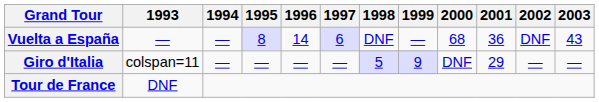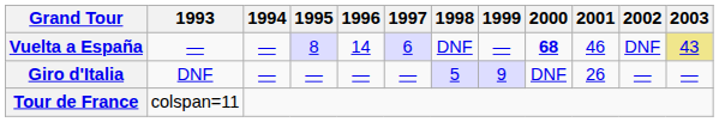Vuelta a España | 2000: normal -> bold
Vuelta a España | 2001: 36 -> 46
Vuelta a España | 2003: no background -> khaki background
Giro d'Italia | 1993: colspan=11 -> DNF
Giro d'Italia | 2001: 29 -> 26
Tour de France | 1993: DNF -> colspan=11
